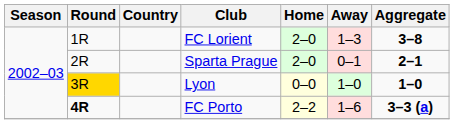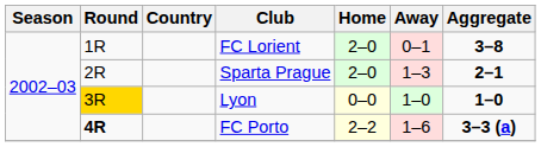FC Lorient | Away: 1–3 -> 0–1
Sparta Prague | Away: 0–1 -> 1–3
